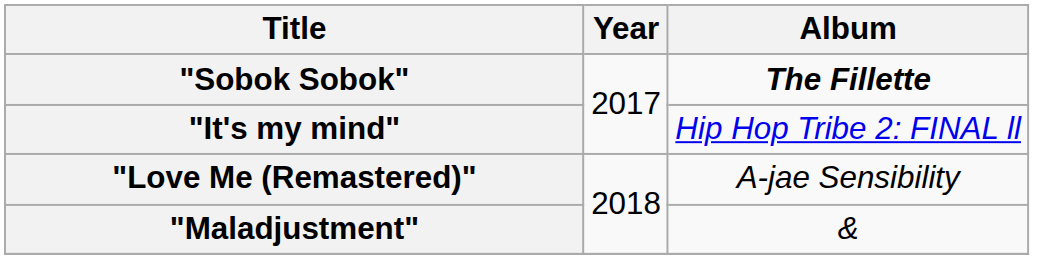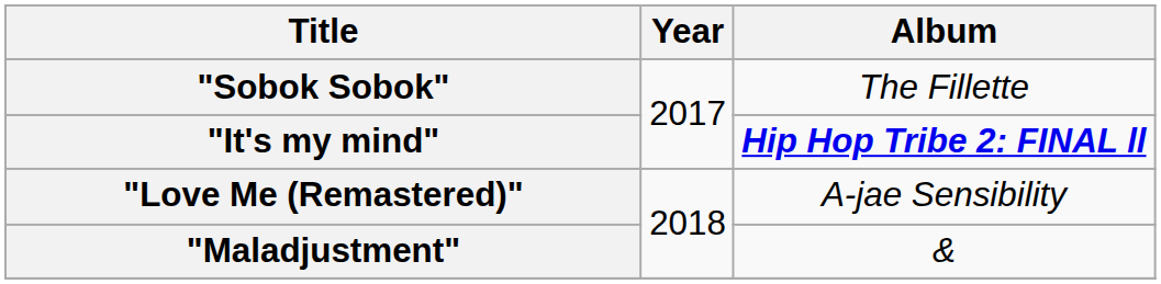"Sobok Sobok" | Album: bold -> normal
"It's my mind" | Album: normal -> bold
